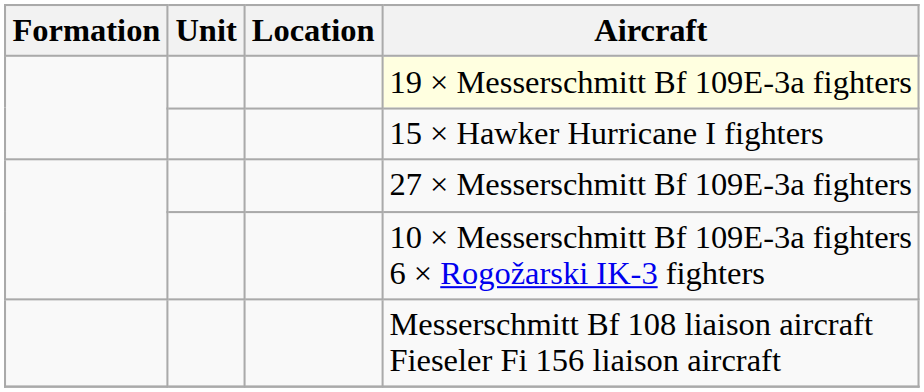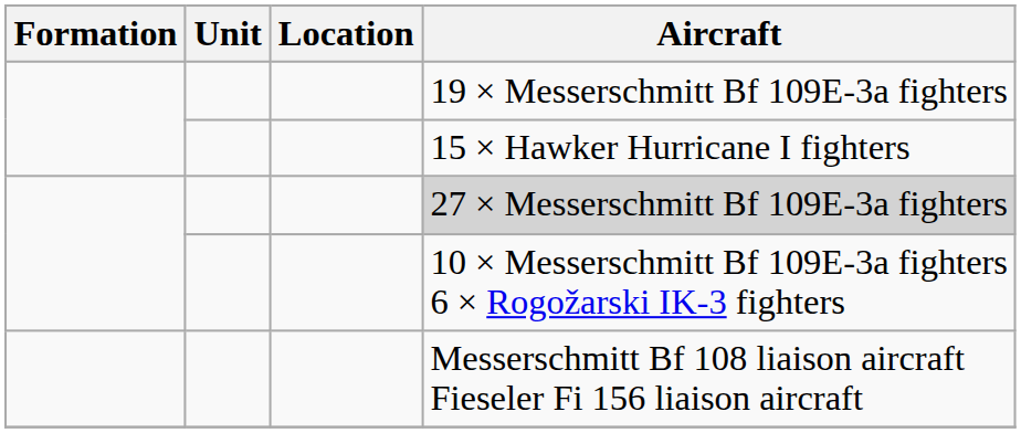19 × Messerschmitt Bf 109E-3a fighters | Aircraft: lightyellow background -> no background
27 × Messerschmitt Bf 109E-3a fighters | Aircraft: no background -> lightgrey background
